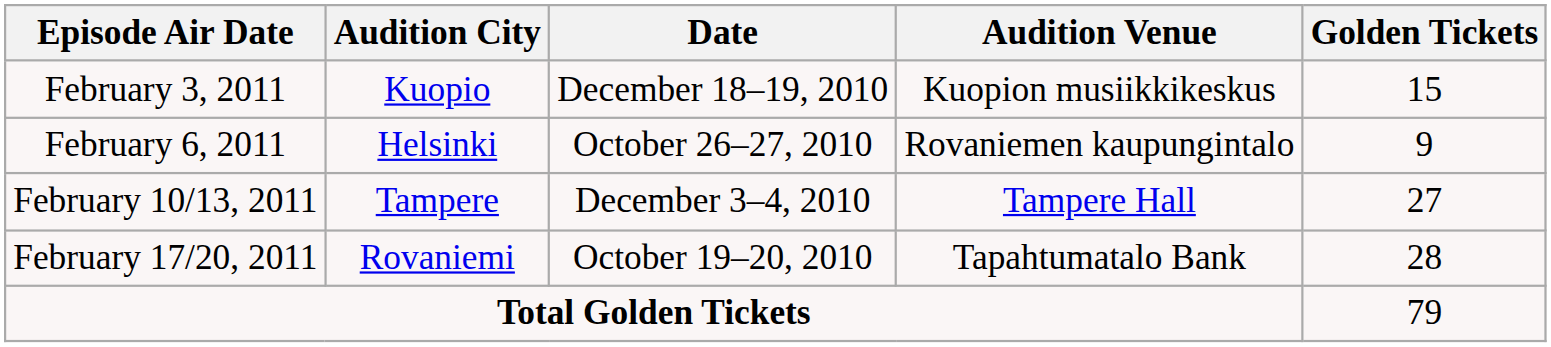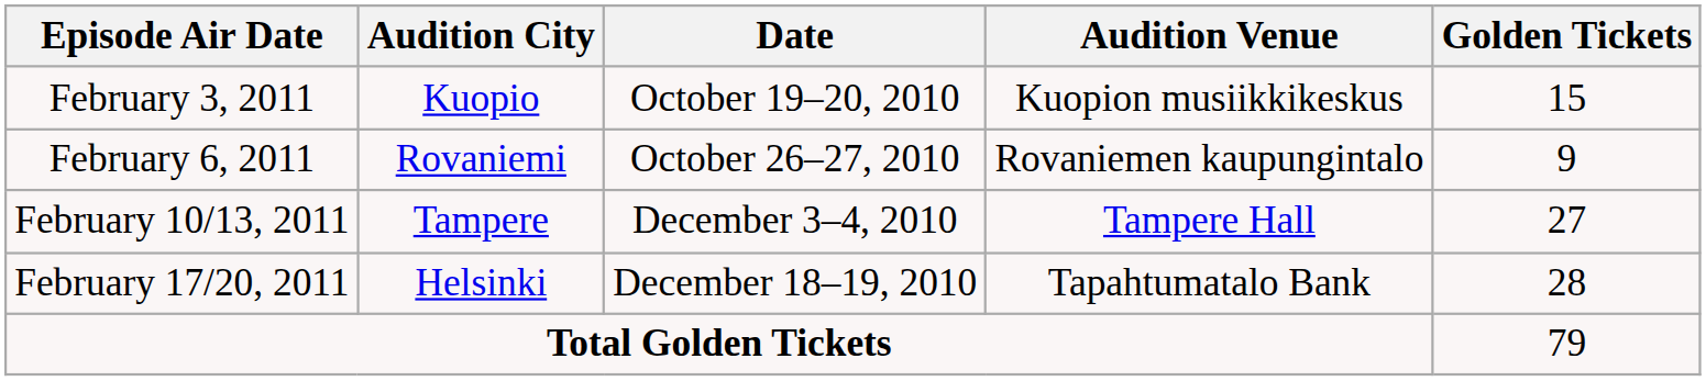February 3, 2011 | Date: December 18–19, 2010 -> October 19–20, 2010
February 6, 2011 | Audition City: Helsinki -> Rovaniemi
February 17/20, 2011 | Audition City: Rovaniemi -> Helsinki
February 17/20, 2011 | Date: October 19–20, 2010 -> December 18–19, 2010
